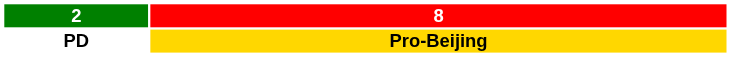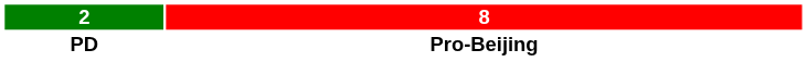PD | 8: gold background -> no background
